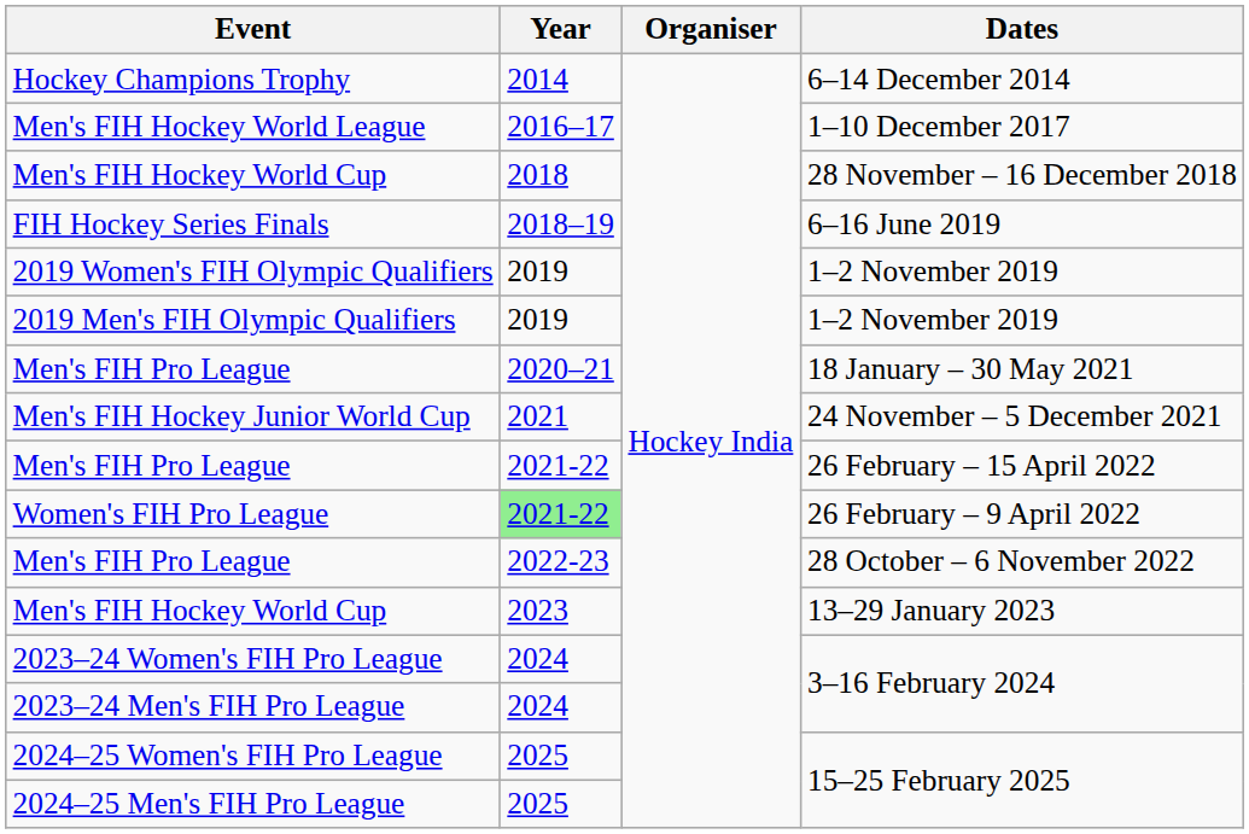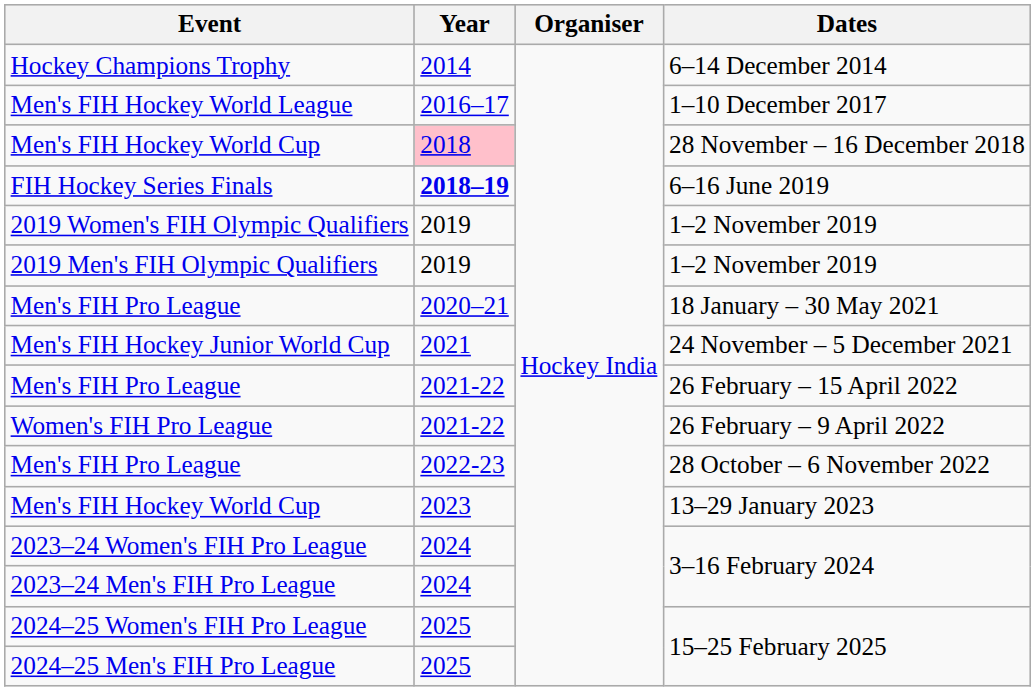Men's FIH Hockey World Cup / 28 November – 16 December 2018 | Year: no background -> pink background
FIH Hockey Series Finals | Year: normal -> bold
Women's FIH Pro League | Year: lightgreen background -> no background
